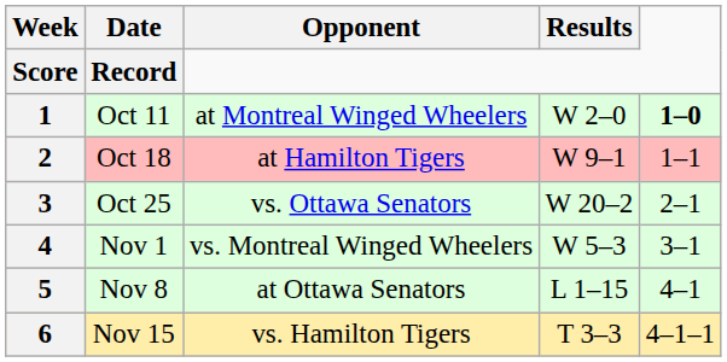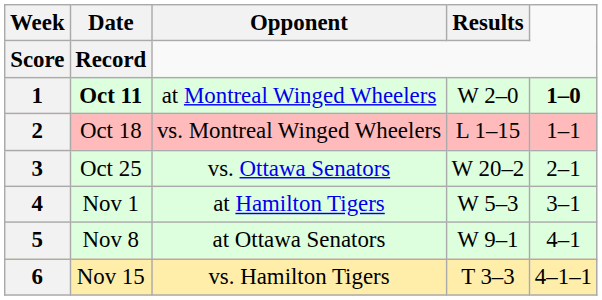1 | Date / Record: normal -> bold
2 | Opponent: at Hamilton Tigers -> vs. Montreal Winged Wheelers
2 | Results: W 9–1 -> L 1–15
4 | Opponent: vs. Montreal Winged Wheelers -> at Hamilton Tigers
5 | Results: L 1–15 -> W 9–1
